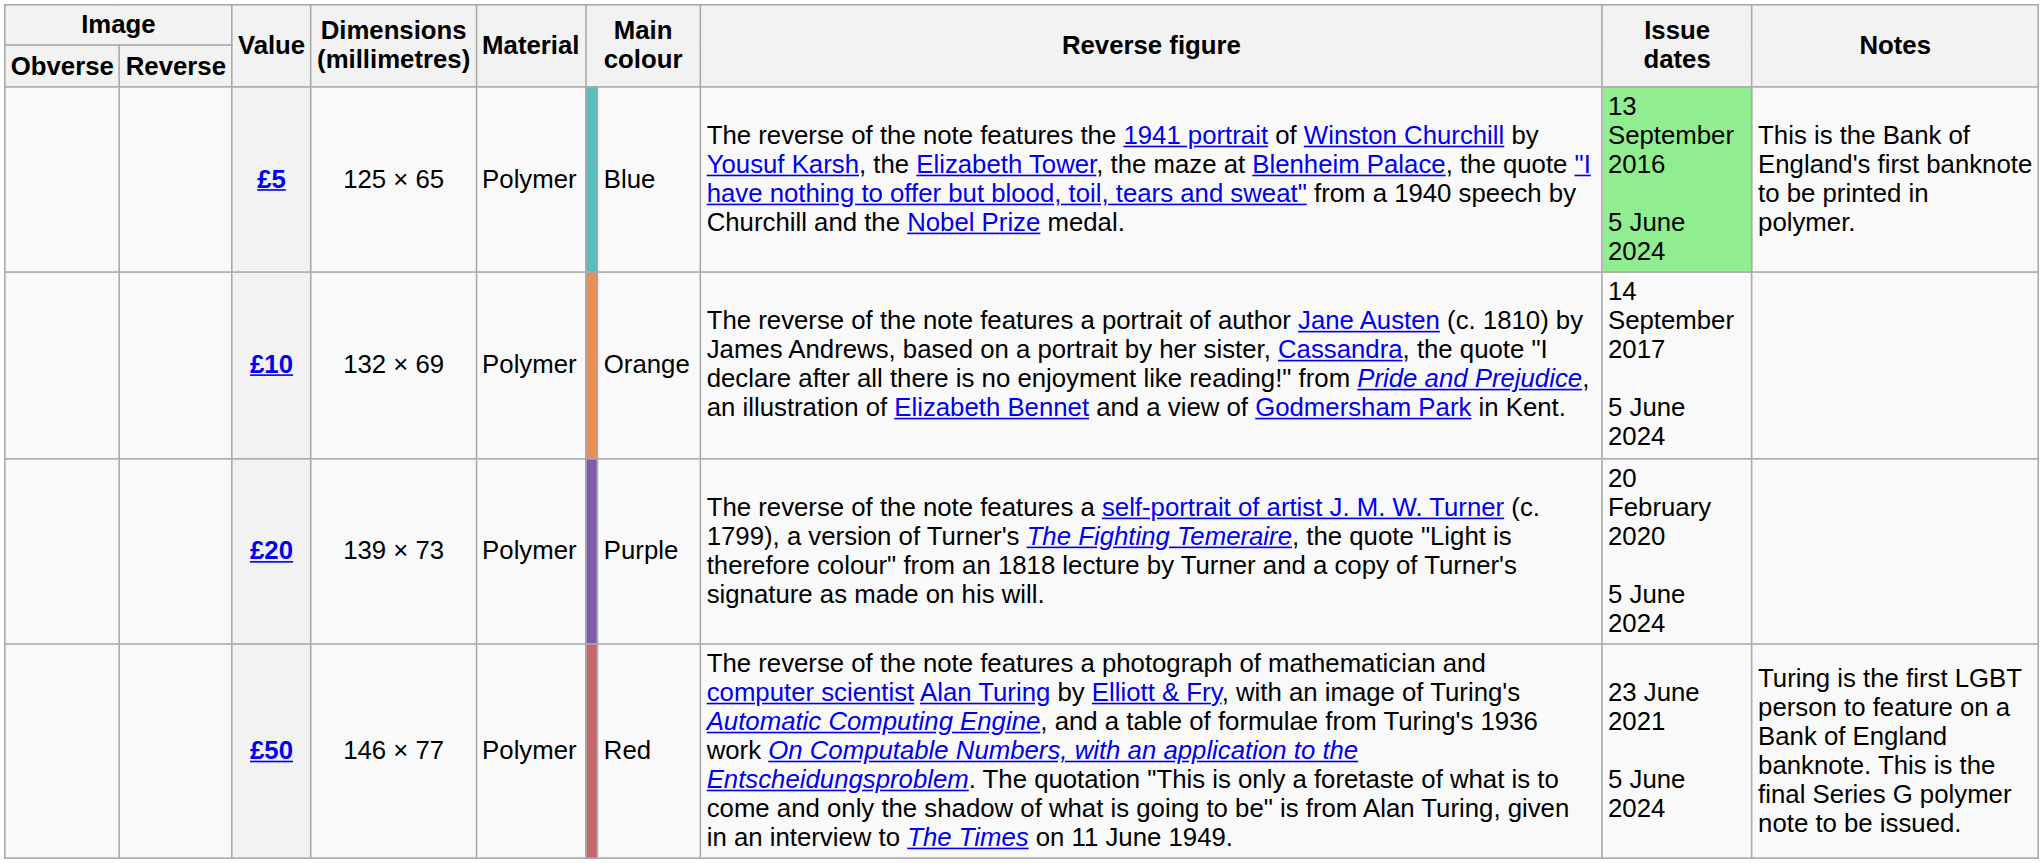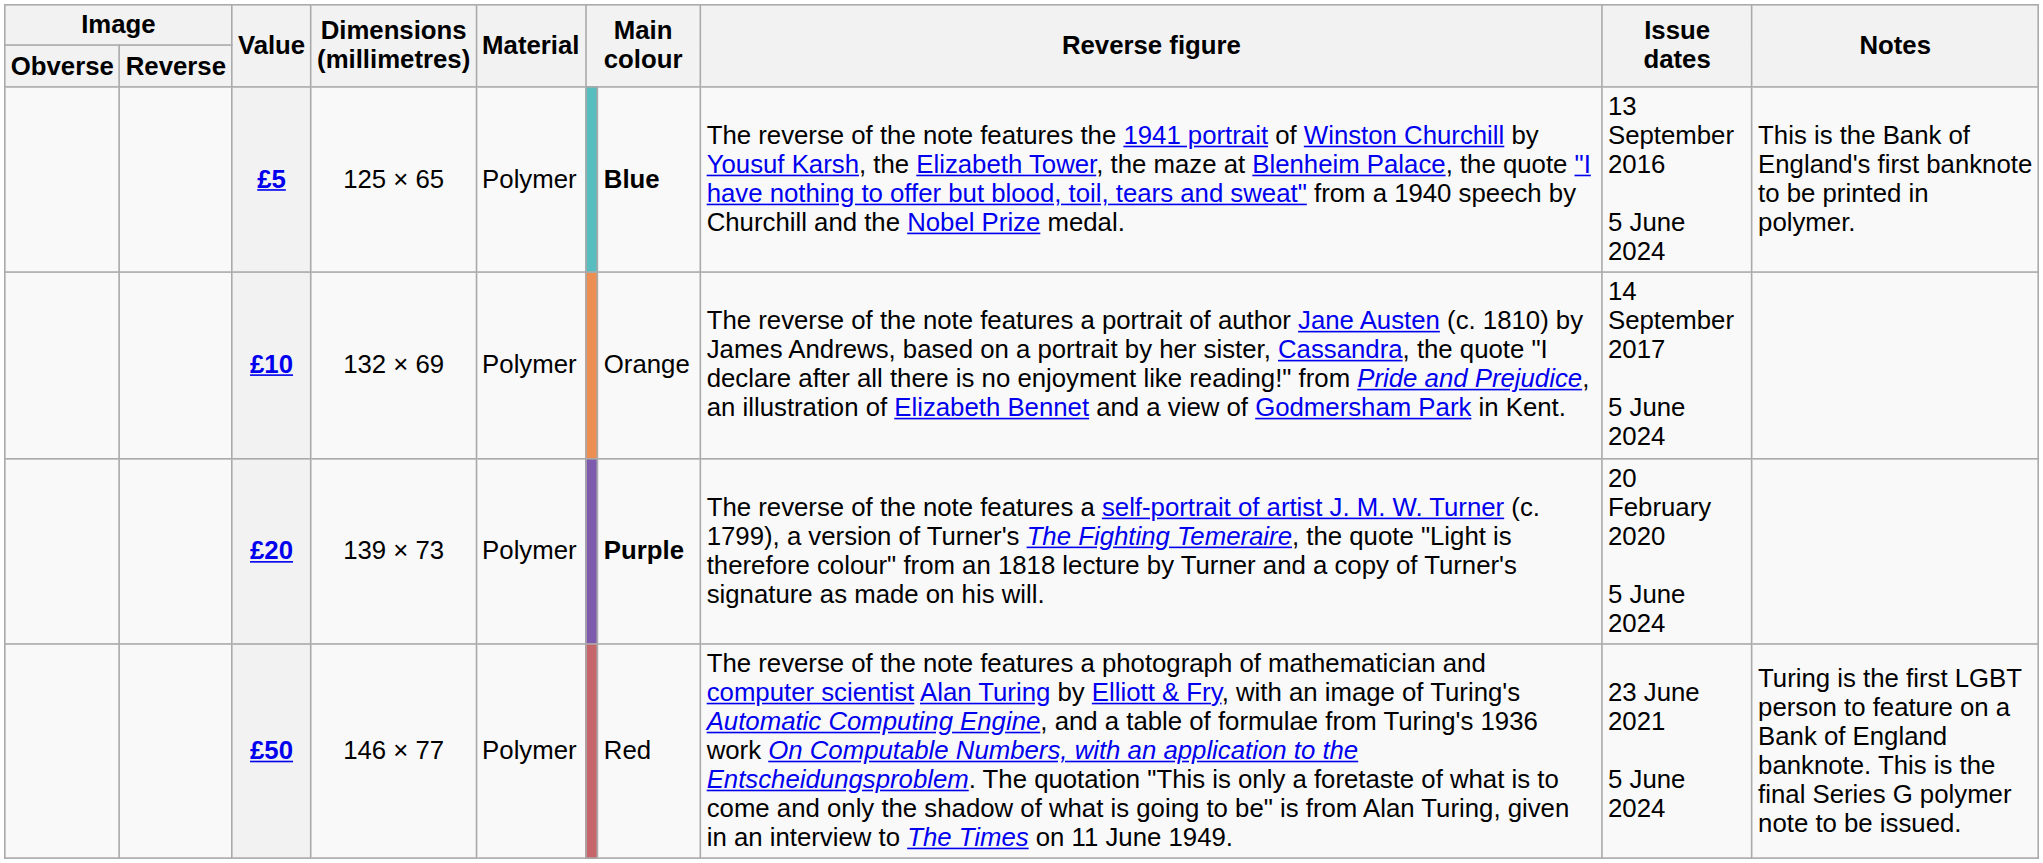£5 | column 7: normal -> bold
£5 | Issue dates: lightgreen background -> no background
£20 | column 7: normal -> bold
